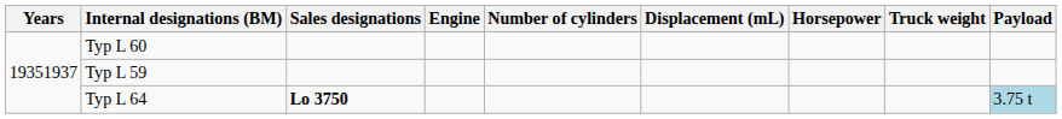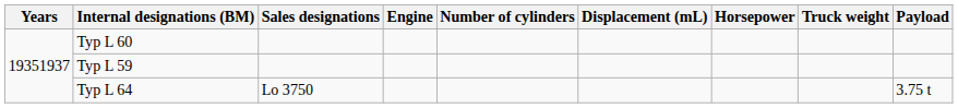Typ L 64 | Sales designations: bold -> normal
Typ L 64 | Payload: lightblue background -> no background
